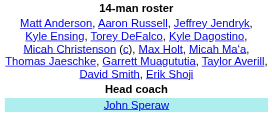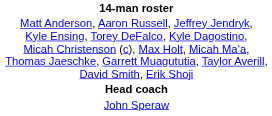row 4 | column 1: paleturquoise background -> no background
